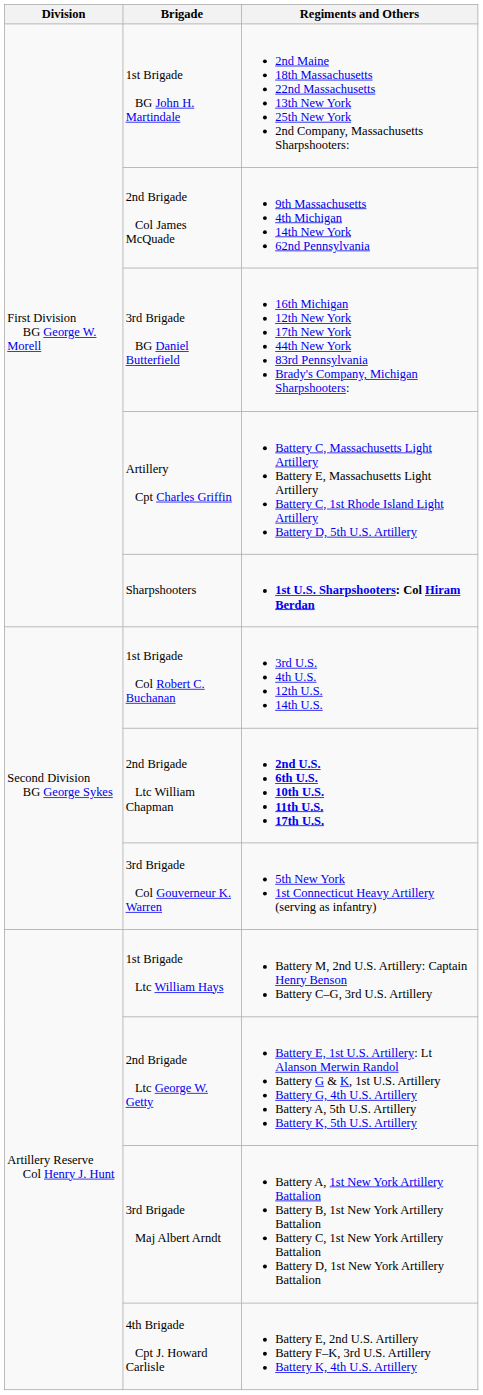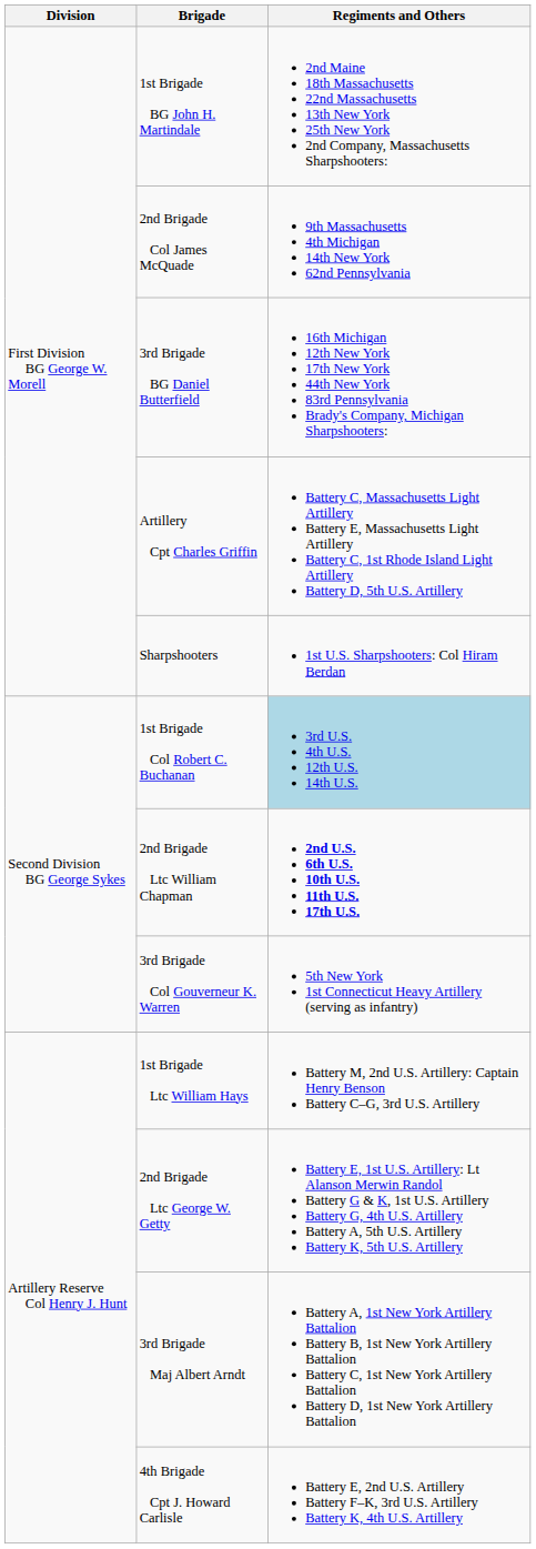Sharpshooters | Regiments and Others: bold -> normal
1st Brigade Col Robert C. Buchanan | Regiments and Others: no background -> lightblue background
